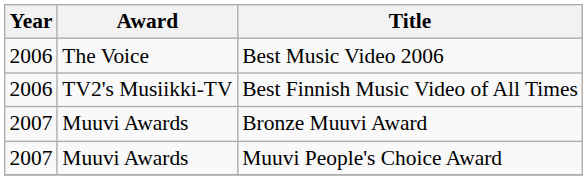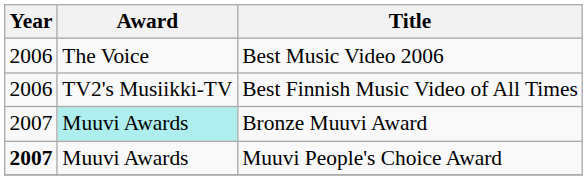Bronze Muuvi Award | Award: no background -> paleturquoise background
Muuvi People's Choice Award | Year: normal -> bold
